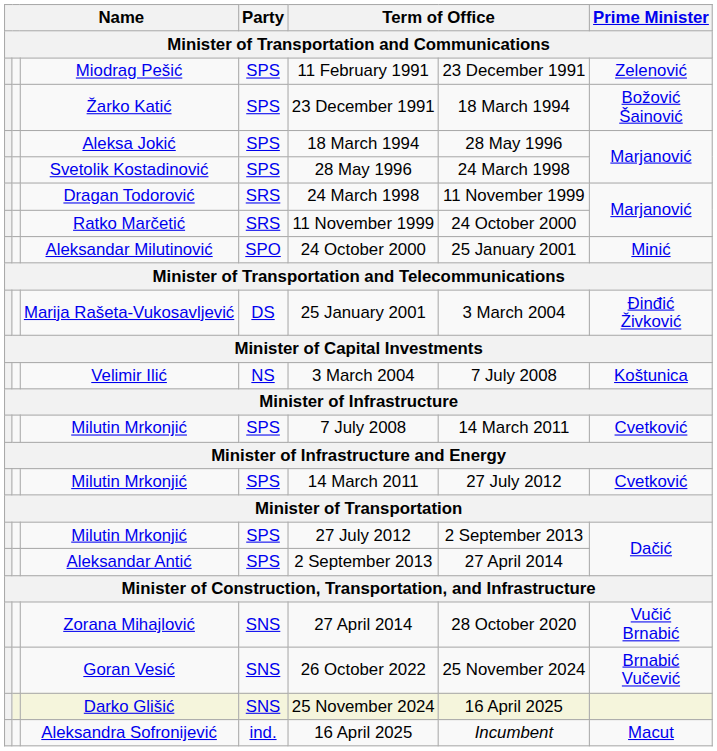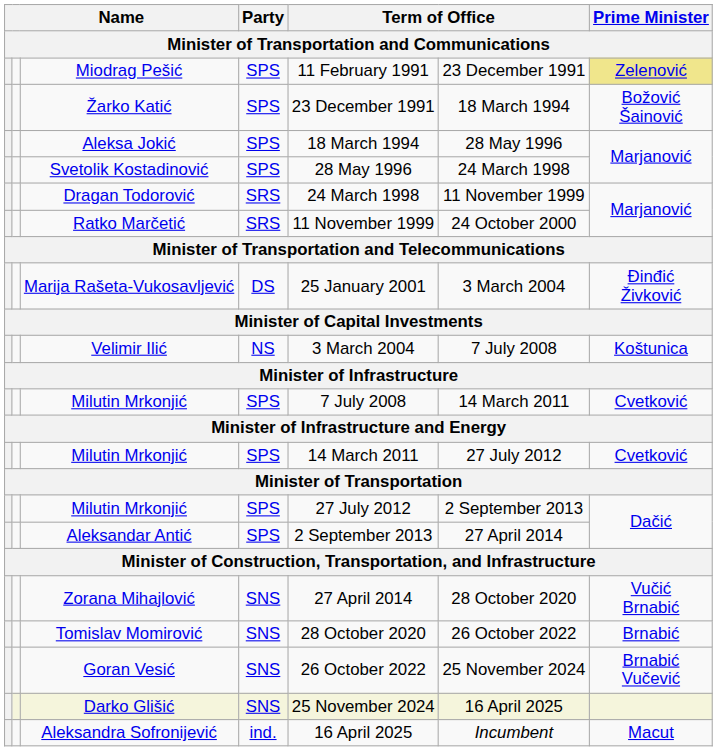Miodrag Pešić | Prime Minister: no background -> khaki background
- row: Aleksandar Milutinović | SPO | 24 October 2000 | 25 January 2001 | Minić
+ row: Tomislav Momirović | SNS | 28 October 2020 | 26 October 2022 | Brnabić
